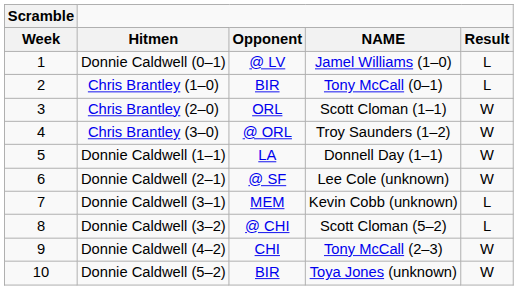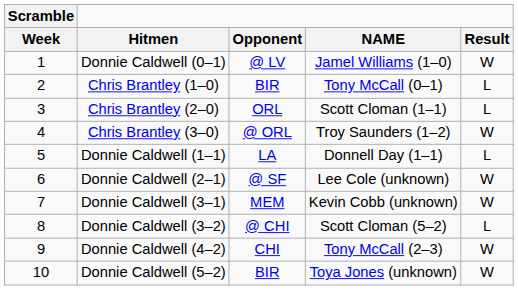Donnie Caldwell (0–1) | Result: L -> W
Chris Brantley (2–0) | Result: W -> L
Donnie Caldwell (1–1) | Result: W -> L
Donnie Caldwell (3–1) | Result: L -> W
